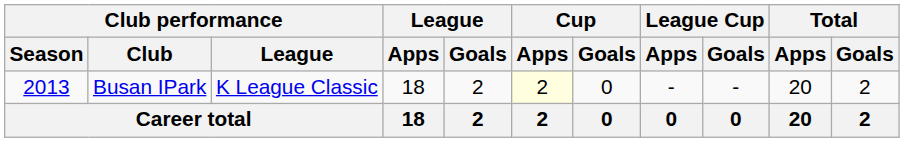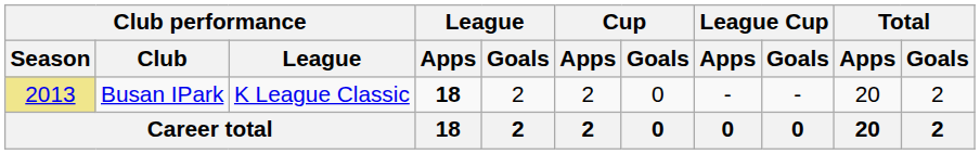Busan IPark | Club performance / Season: no background -> khaki background
Busan IPark | League / Apps: normal -> bold
Busan IPark | Cup / Apps: lightyellow background -> no background
